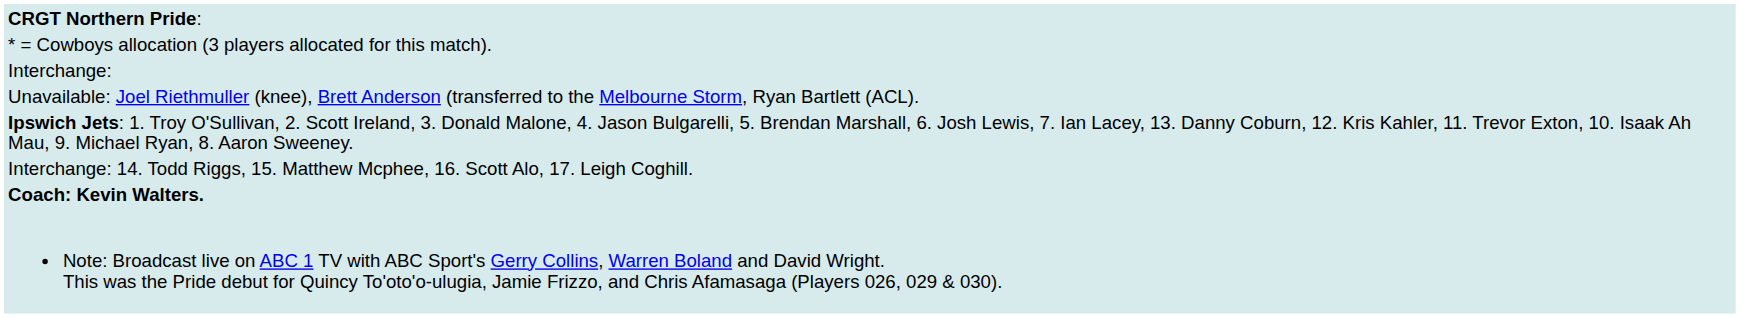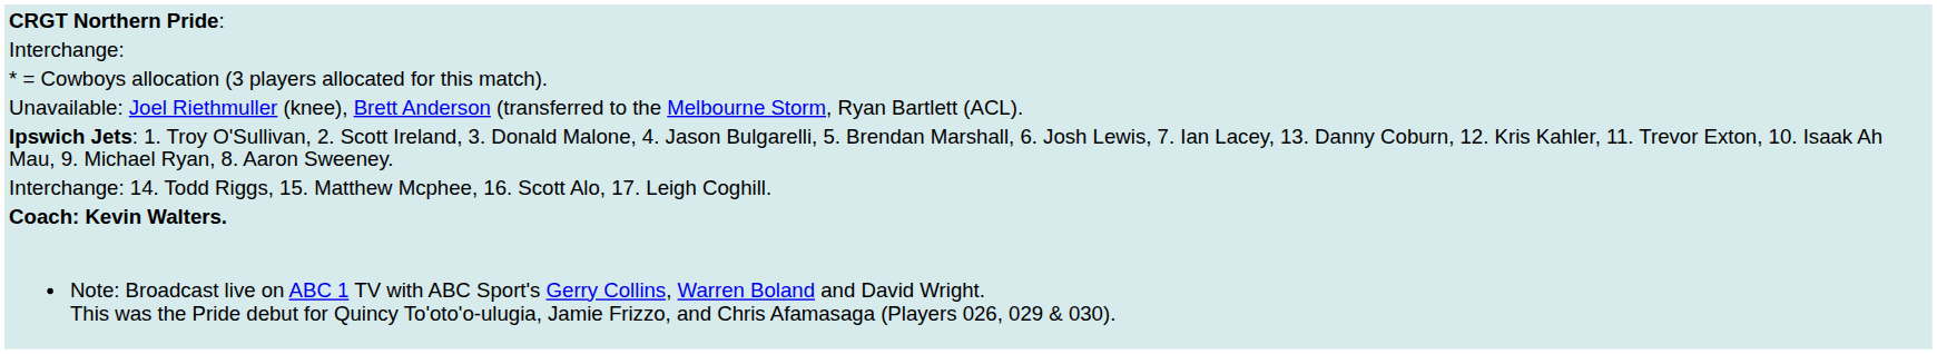row 2 | column 1: * = Cowboys allocation (3 players allocated for this match). -> Interchange:
row 3 | column 1: Interchange: -> * = Cowboys allocation (3 players allocated for this match).
